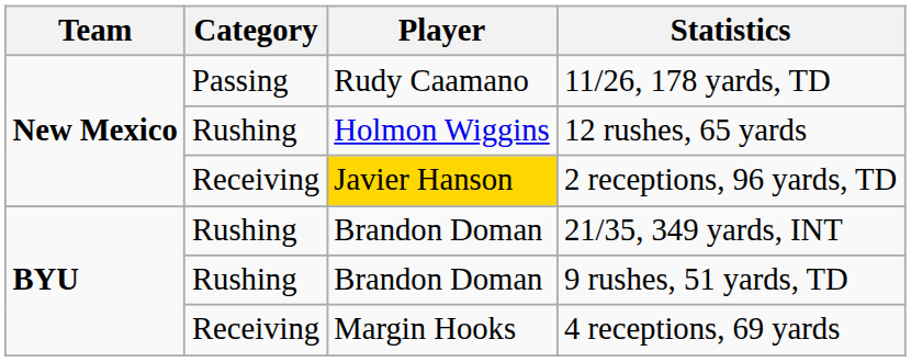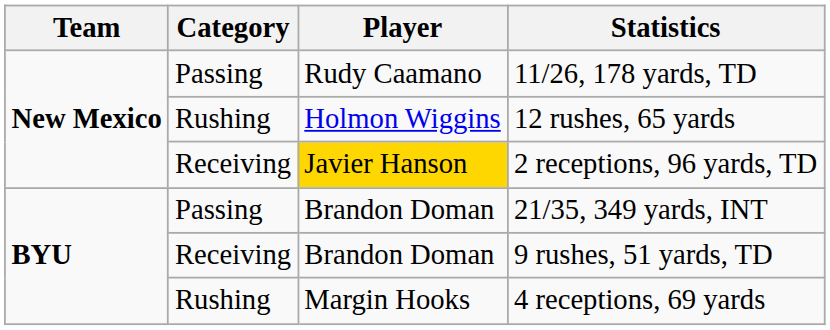21/35, 349 yards, INT | Category: Rushing -> Passing
9 rushes, 51 yards, TD | Category: Rushing -> Receiving
4 receptions, 69 yards | Category: Receiving -> Rushing
